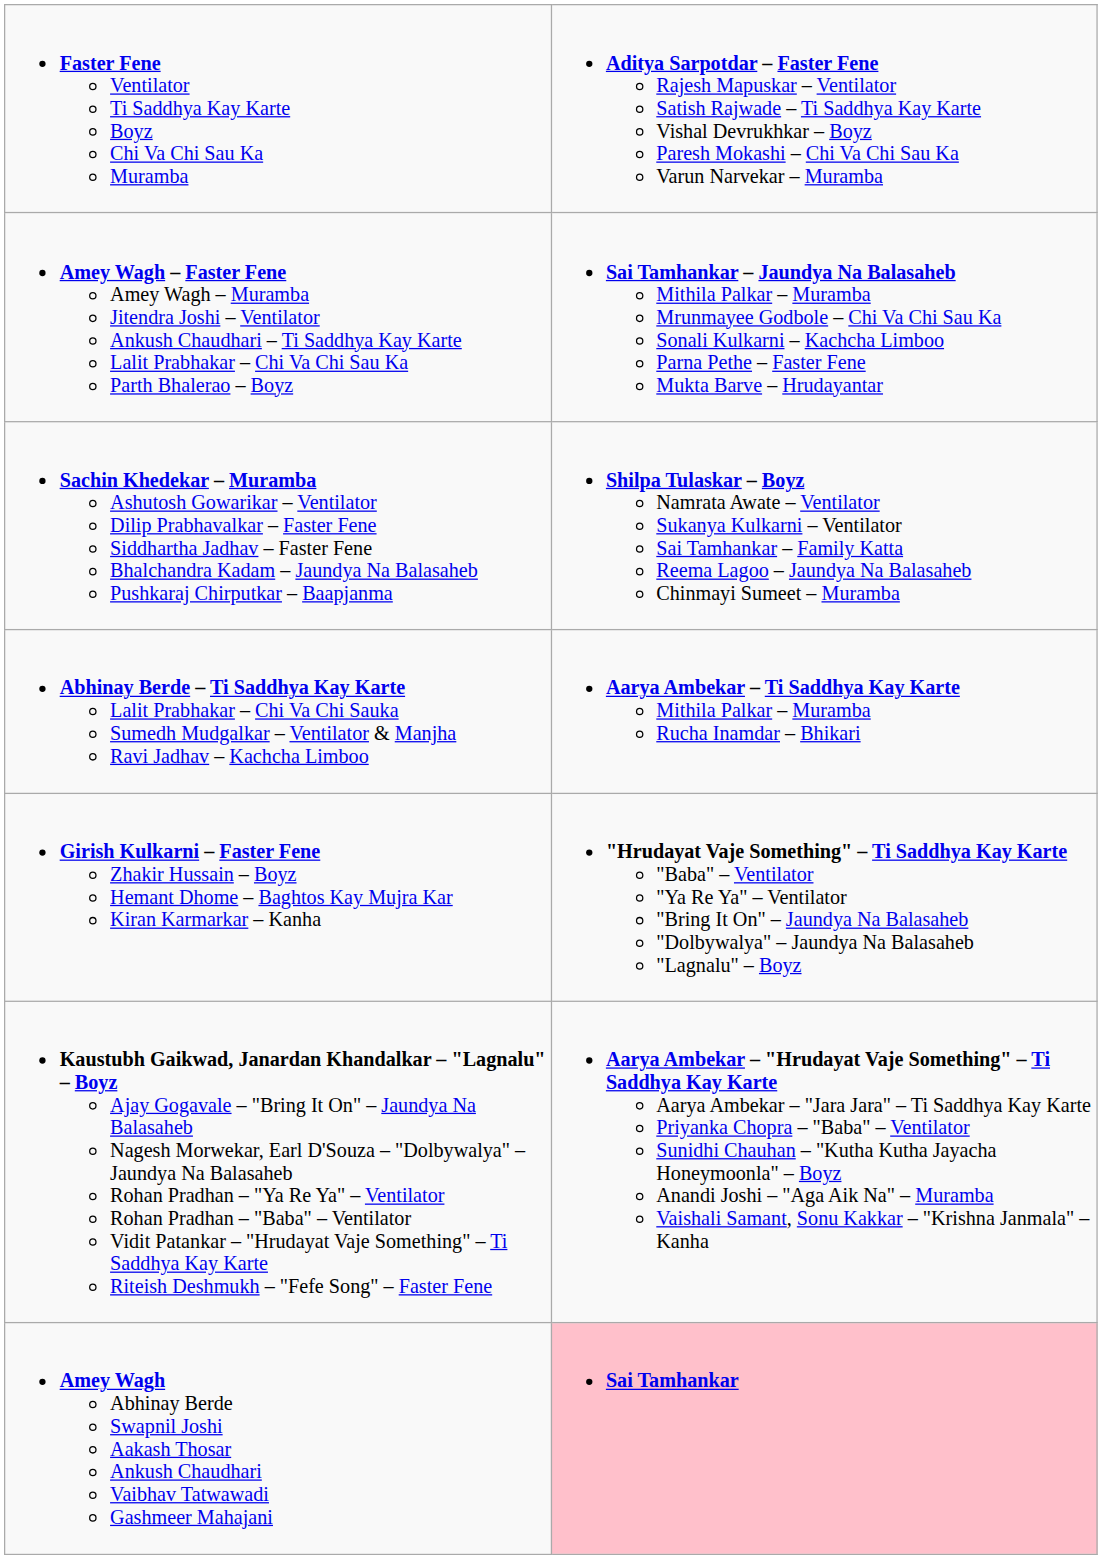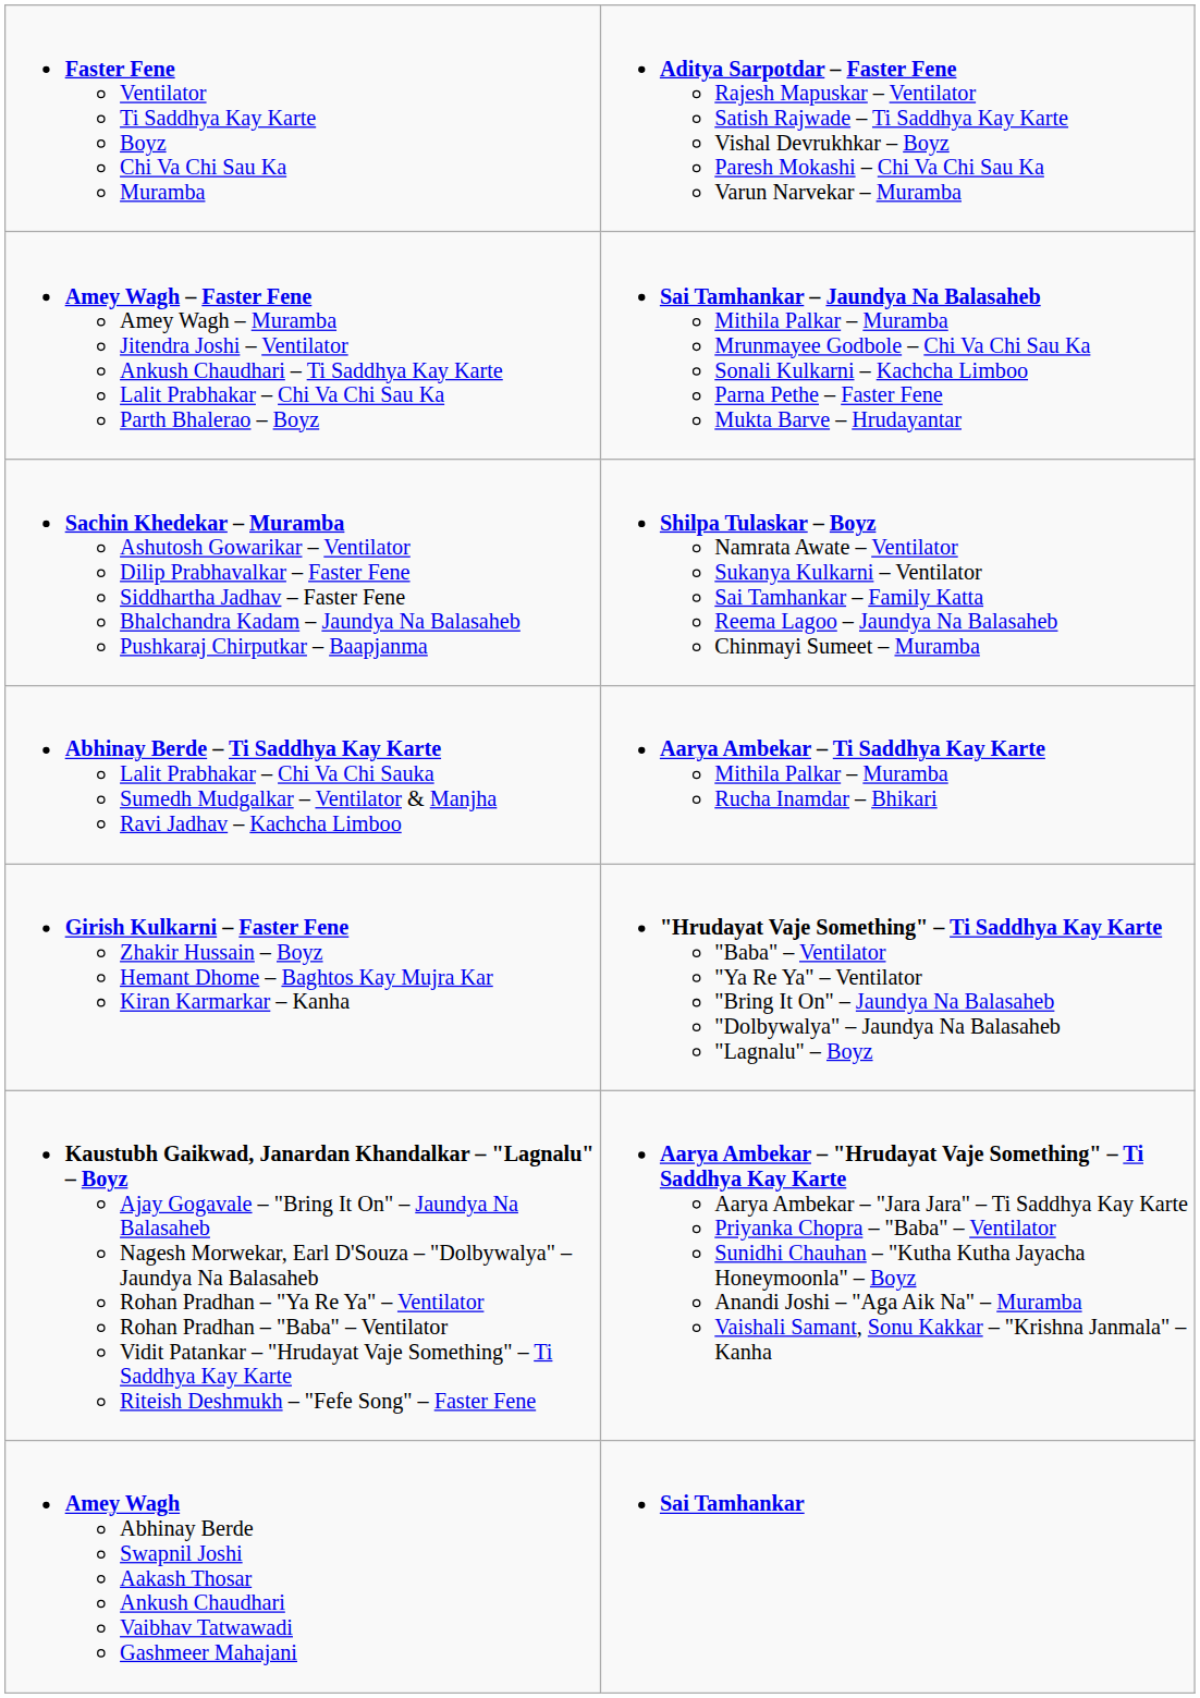row 7 | column 2: pink background -> no background
